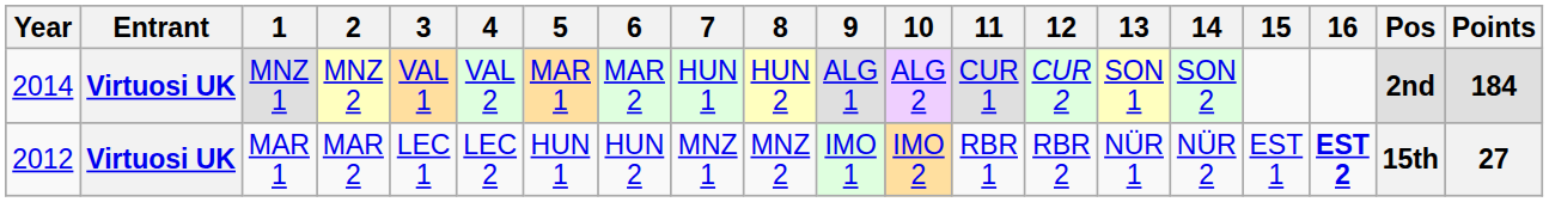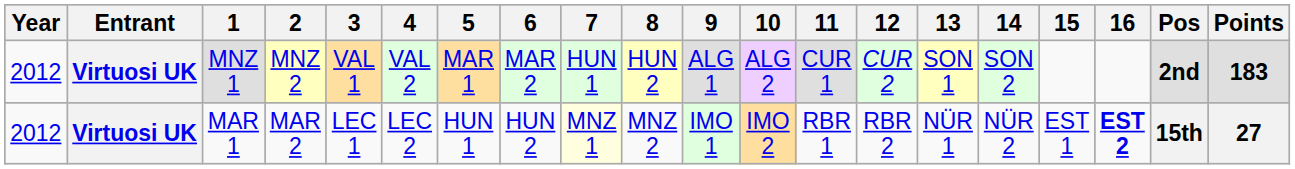row 2 | Year: 2014 -> 2012
row 2 | Points: 184 -> 183
row 3 | 7: no background -> lightyellow background
